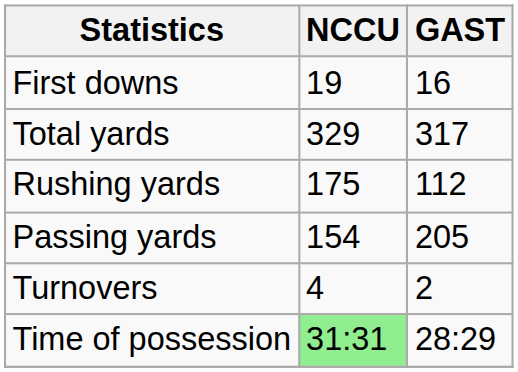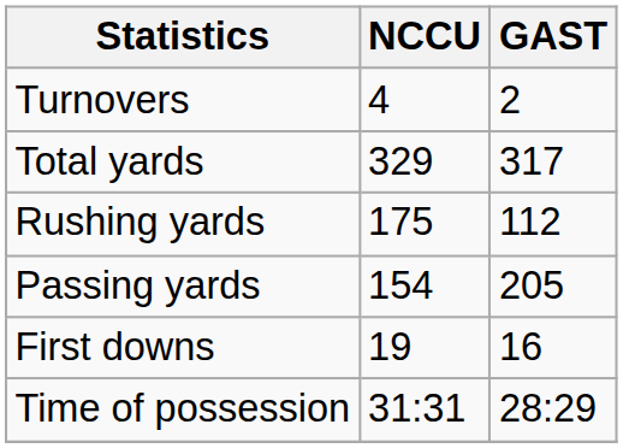rows swapped: First downs <-> Turnovers
Time of possession | NCCU: lightgreen background -> no background
